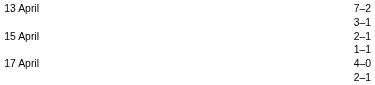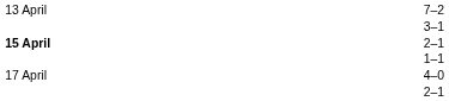15 April / 2–1 | column 1: normal -> bold
